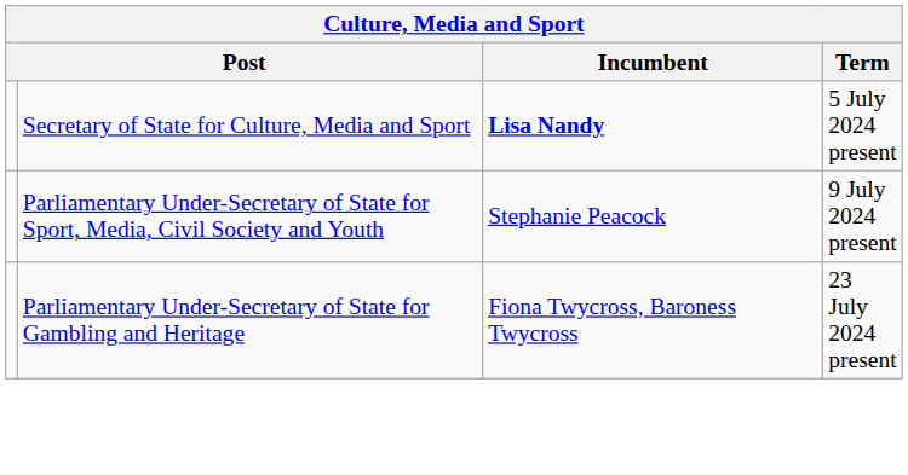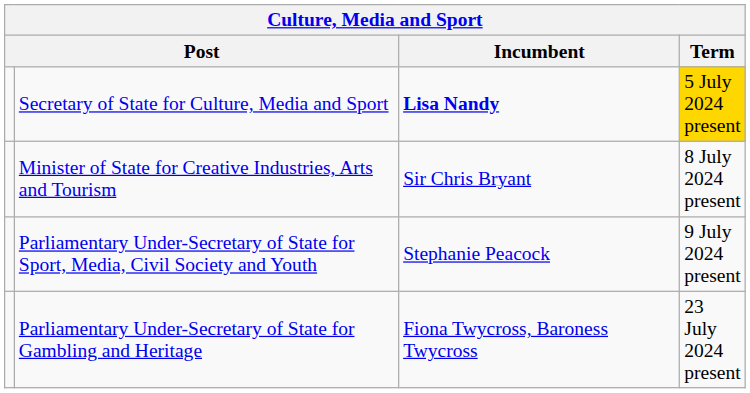Secretary of State for Culture, Media and Sport | Term: no background -> gold background
+ row: Minister of State for Creative Industries, Arts and Tourism | Sir Chris Bryant | 8 July 2024 present
